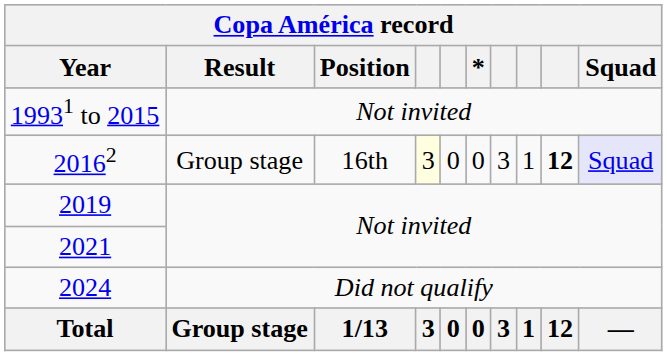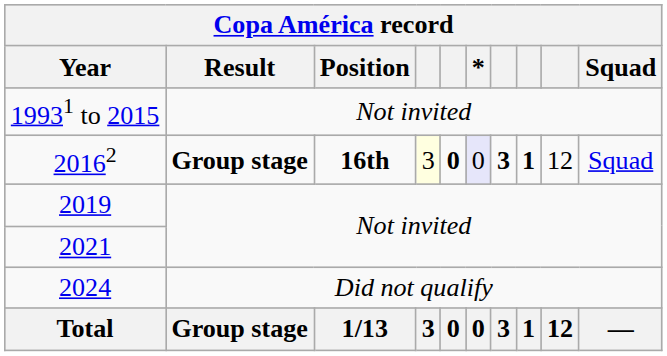20162 | Result: normal -> bold
20162 | Position: normal -> bold
20162 | column 5: normal -> bold
20162 | *: no background -> lavender background
20162 | column 7: normal -> bold
20162 | column 8: normal -> bold
20162 | column 9: bold -> normal
20162 | Squad: lavender background -> no background
